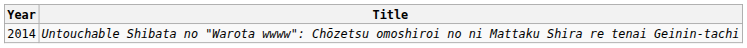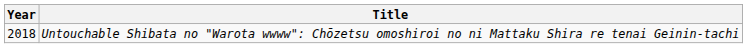row 2 | Year: 2014 -> 2018
